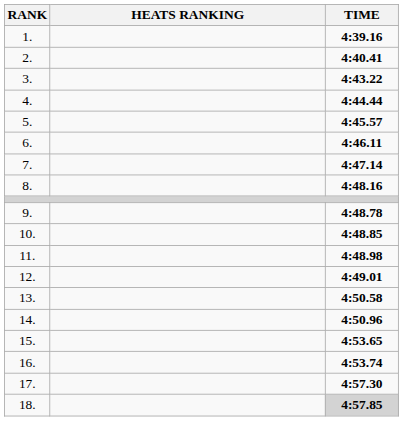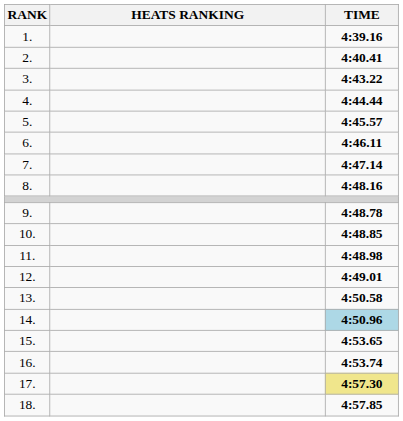14. | TIME: no background -> lightblue background
17. | TIME: no background -> khaki background
18. | TIME: lightgrey background -> no background
